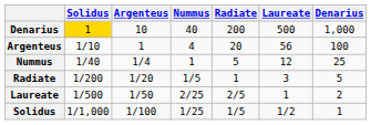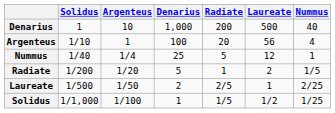columns swapped: Nummus <-> Denarius
row 2 | Solidus: gold background -> no background
row 5 | Laureate: 3 -> 2
